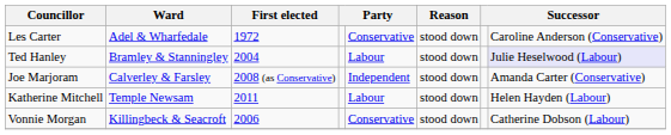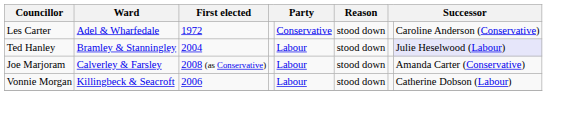Joe Marjoram | column 5: Independent -> Labour
- row: Katherine Mitchell | Temple Newsam | 2011 | Labour | stood down | Helen Hayden (Labour)
Vonnie Morgan | column 5: Conservative -> Labour
